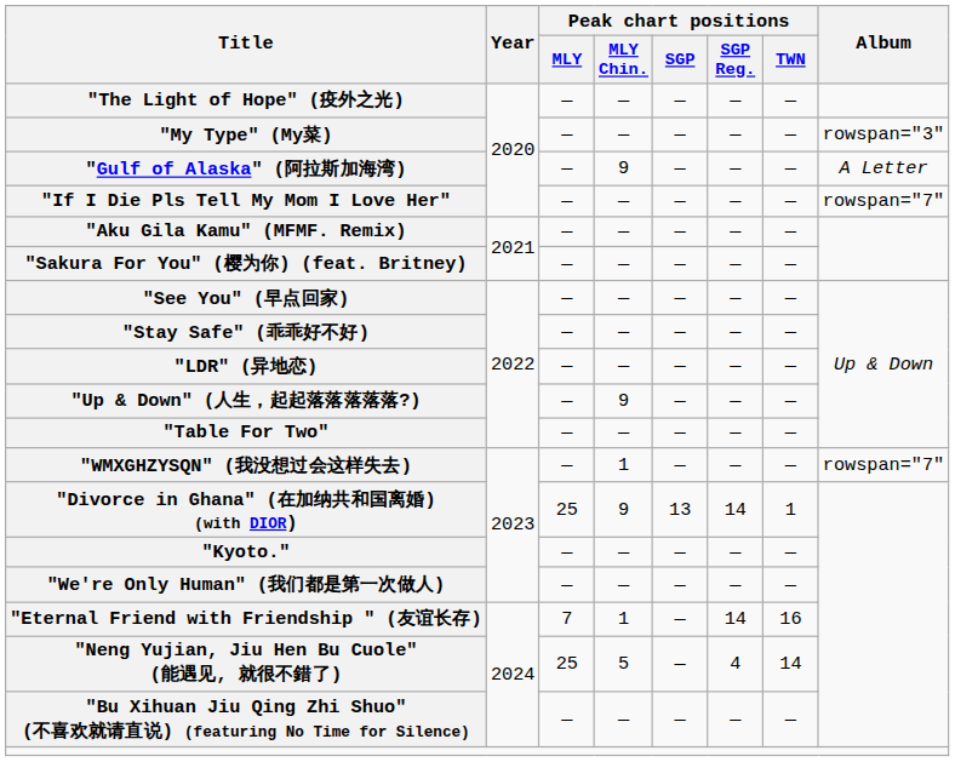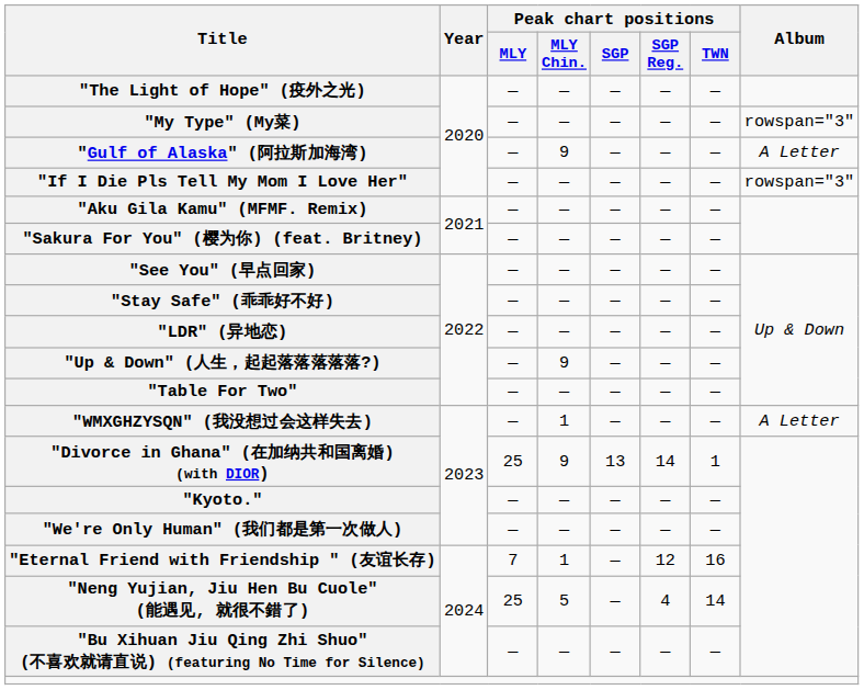"If I Die Pls Tell My Mom I Love Her" | Album: rowspan="7" -> rowspan="3"
"WMXGHZYSQN" (我没想过会这样失去) | Album: rowspan="7" -> A Letter
"Eternal Friend with Friendship " (友谊长存) | Peak chart positions / SGP Reg.: 14 -> 12
